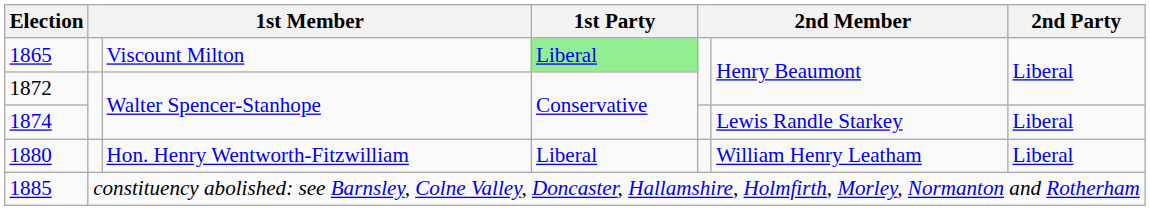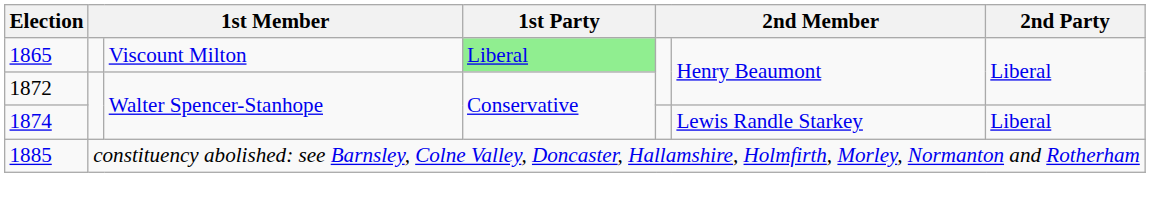- row: 1880 | Hon. Henry Wentworth-Fitzwilliam | Liberal | William Henry Leatham | Liberal
